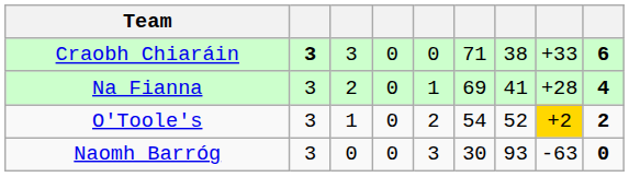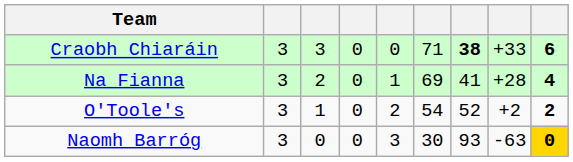Craobh Chiaráin | column 2: bold -> normal
Craobh Chiaráin | column 7: normal -> bold
O'Toole's | column 8: gold background -> no background
Naomh Barróg | column 9: no background -> gold background
